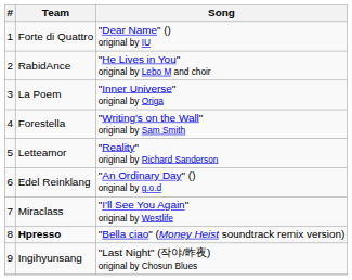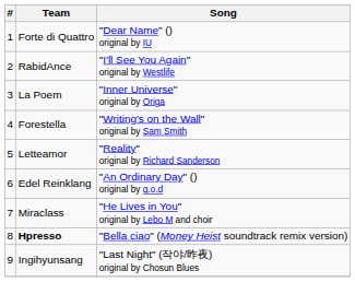RabidAnce | Song: "He Lives in You" original by Lebo M and choir -> "I'll See You Again" original by Westlife
Miraclass | Song: "I'll See You Again" original by Westlife -> "He Lives in You" original by Lebo M and choir
